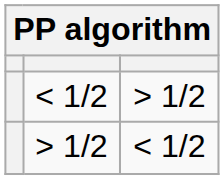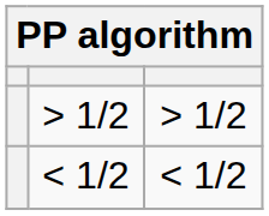row 3 | column 2: < 1/2 -> > 1/2
row 4 | column 2: > 1/2 -> < 1/2
